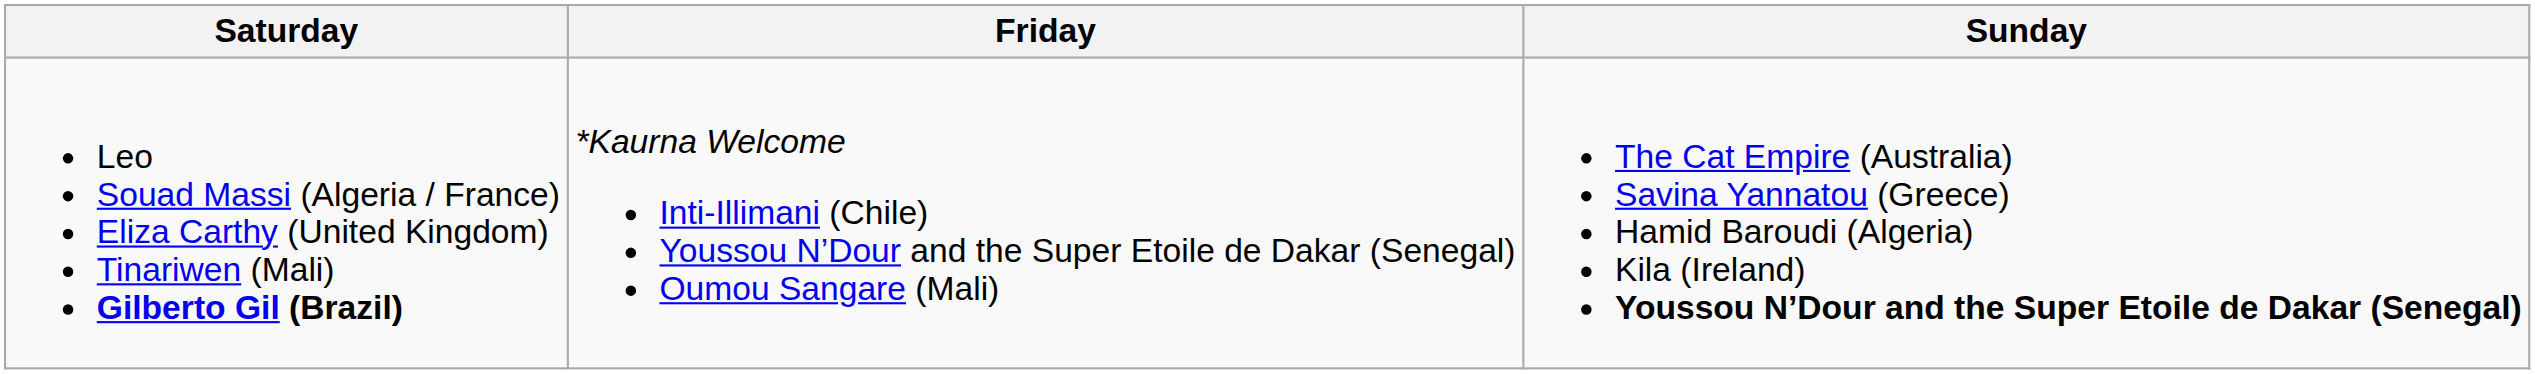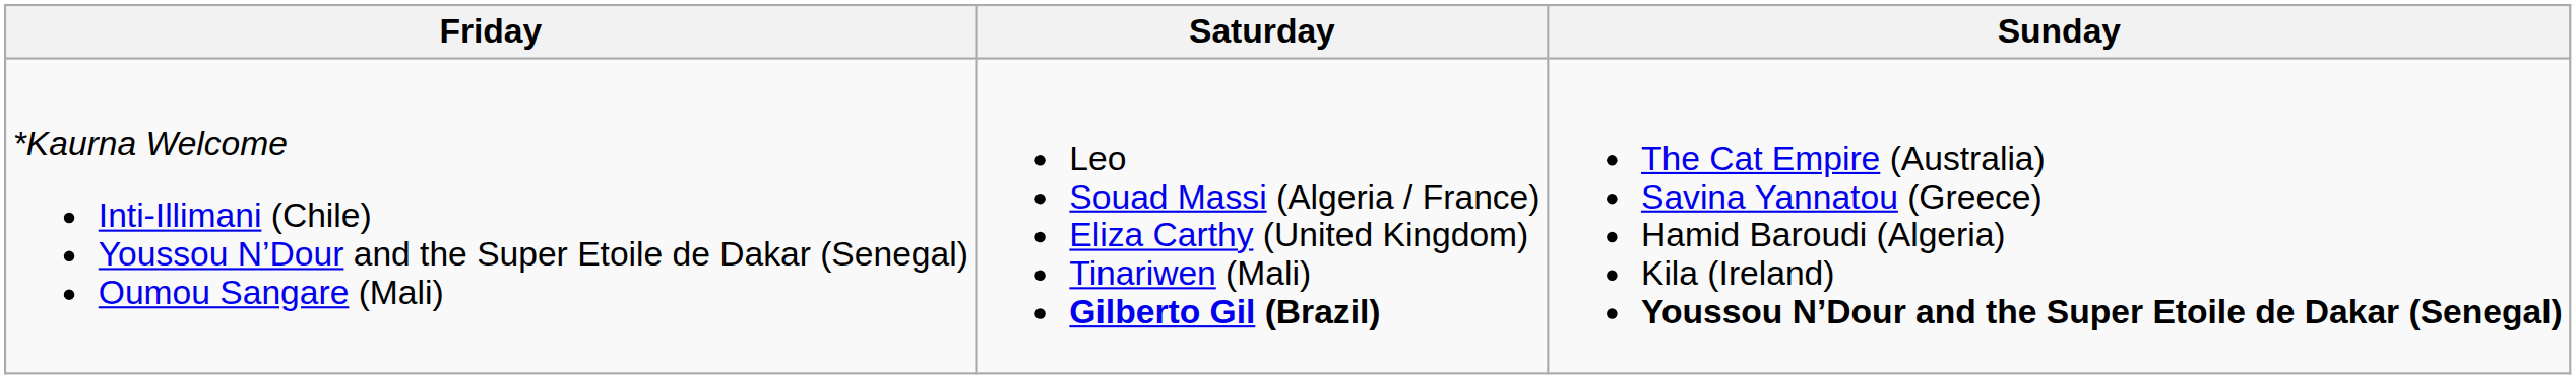columns swapped: Friday <-> Saturday
